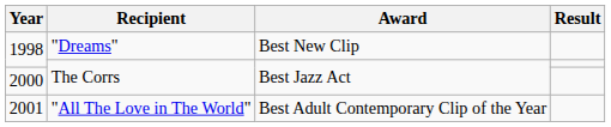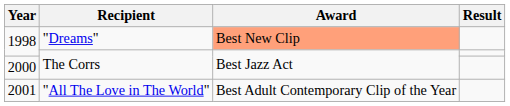1998 / "Dreams" | Award: no background -> lightsalmon background
